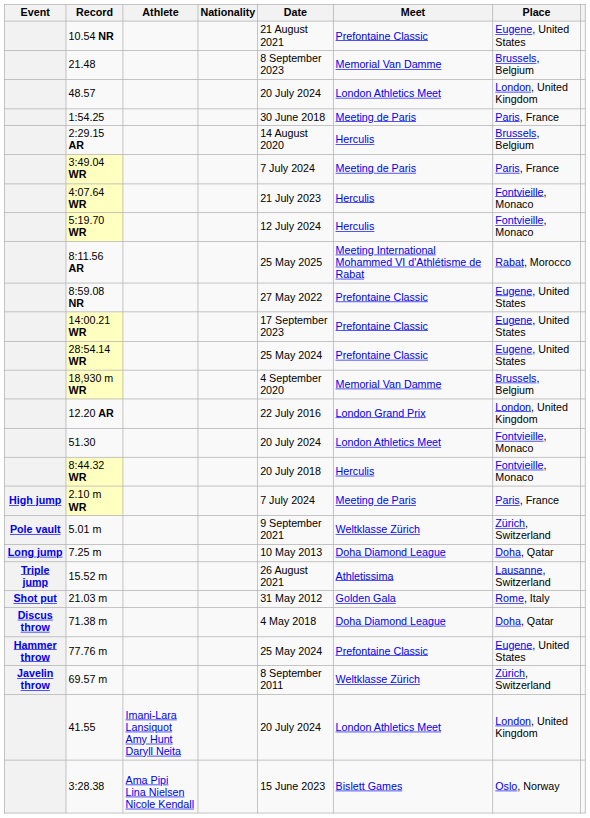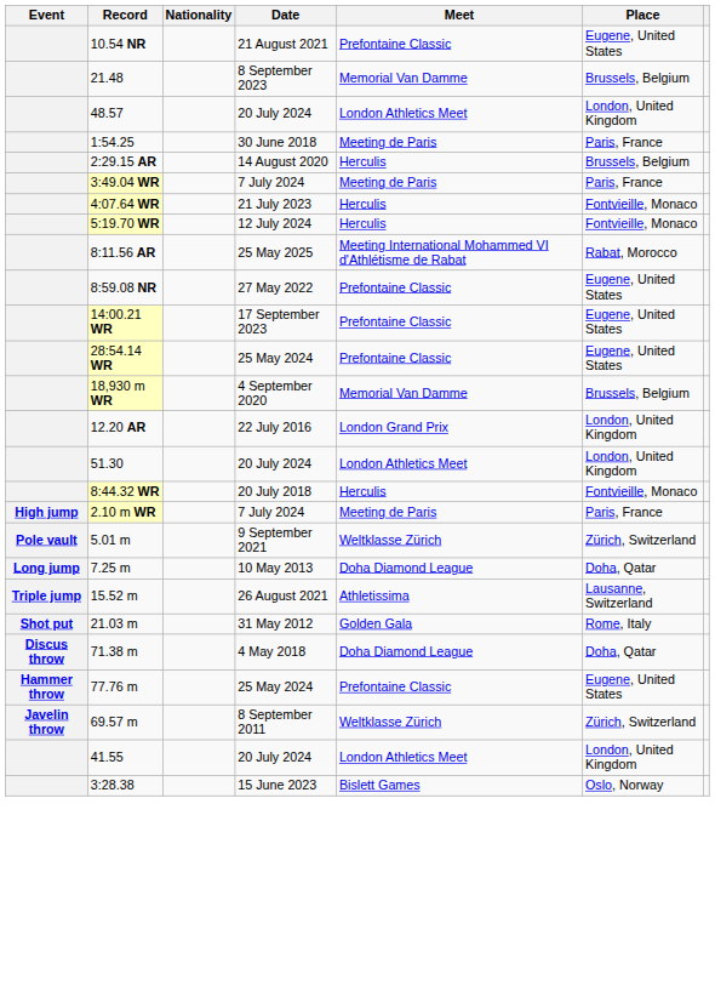- column: Athlete | Imani-Lara Lansiquot Amy Hunt Daryll Neita | Ama Pipi Lina Nielsen Nicole Kendall
51.30 | Place: Fontvieille, Monaco -> London, United Kingdom
